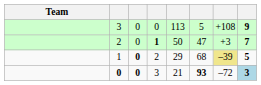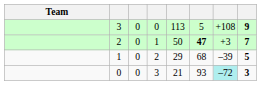row 3 | column 4: bold -> normal
row 3 | column 6: normal -> bold
row 4 | column 3: bold -> normal
row 4 | column 7: khaki background -> no background
row 5 | column 2: bold -> normal
row 5 | column 3: bold -> normal
row 5 | column 6: bold -> normal
row 5 | column 7: no background -> paleturquoise background
row 5 | column 8: lightblue background -> no background
